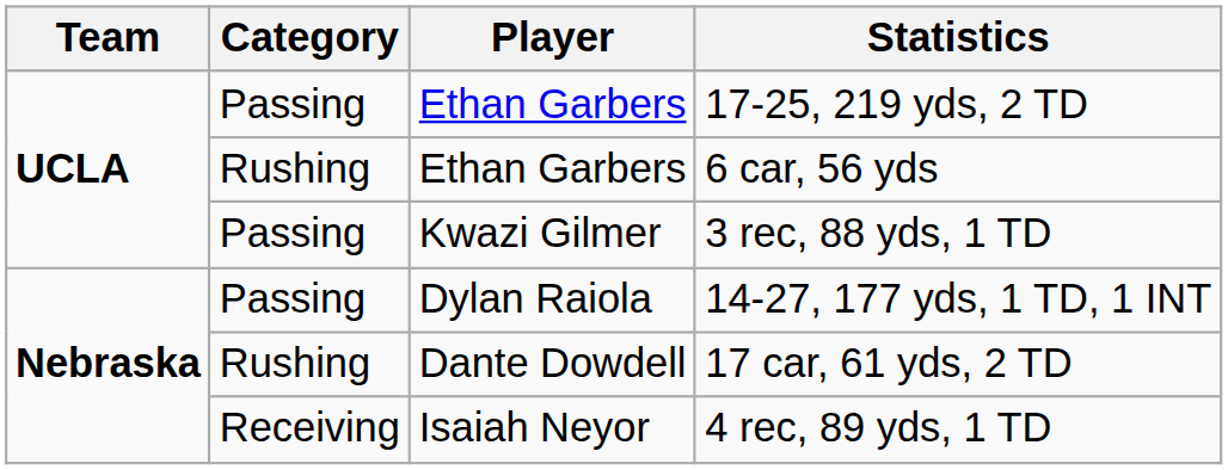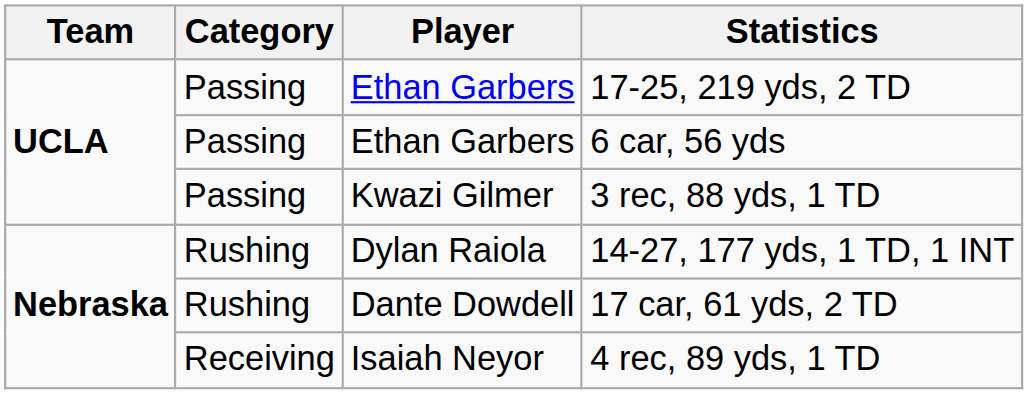6 car, 56 yds | Category: Rushing -> Passing
14-27, 177 yds, 1 TD, 1 INT | Category: Passing -> Rushing
